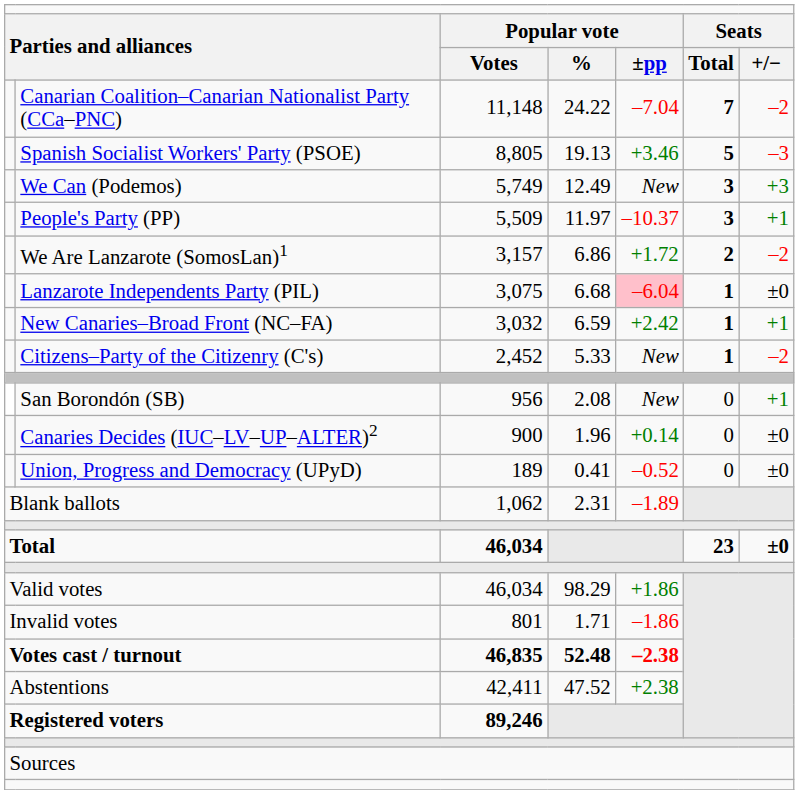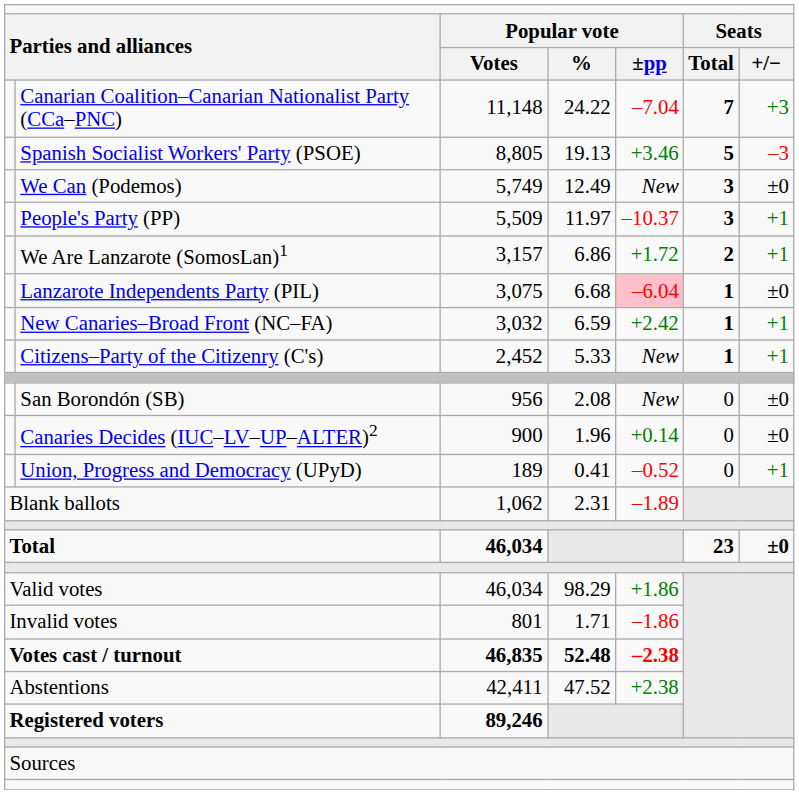Canarian Coalition–Canarian Nationalist Party (CCa–PNC) | column 7: –2 -> +3
We Can (Podemos) | column 7: +3 -> ±0
We Are Lanzarote (SomosLan)1 | column 7: –2 -> +1
Citizens–Party of the Citizenry (C's) | column 7: –2 -> +1
San Borondón (SB) | column 7: +1 -> ±0
Union, Progress and Democracy (UPyD) | column 7: ±0 -> +1
